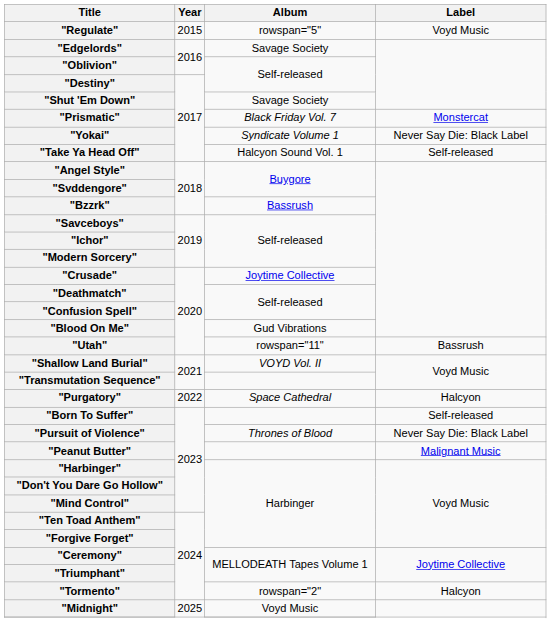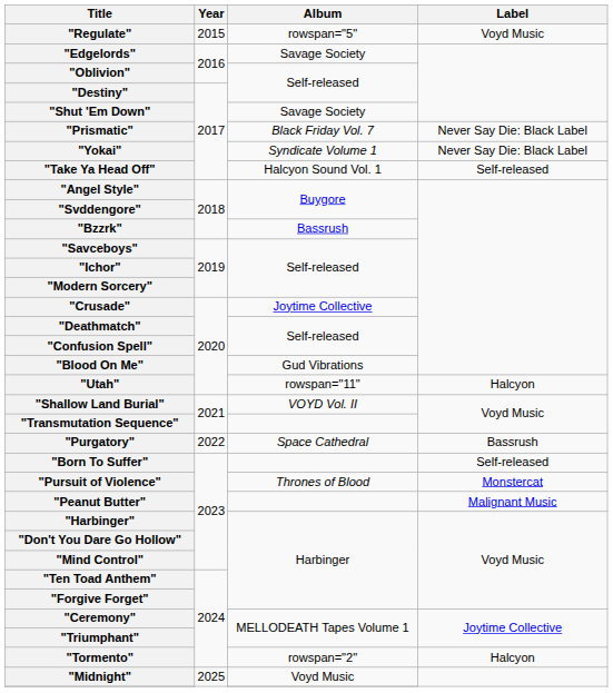"Prismatic" | Label: Monstercat -> Never Say Die: Black Label
"Utah" | Label: Bassrush -> Halcyon
"Purgatory" | Label: Halcyon -> Bassrush
"Pursuit of Violence" | Label: Never Say Die: Black Label -> Monstercat
